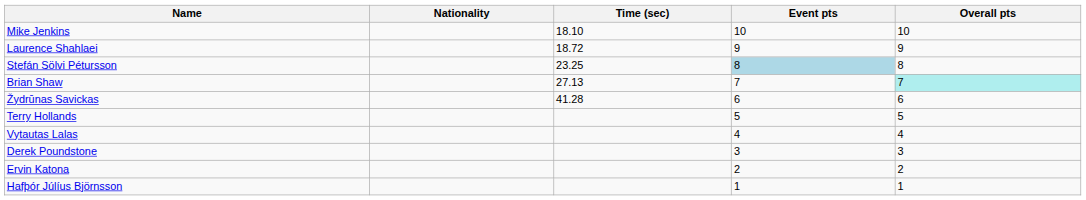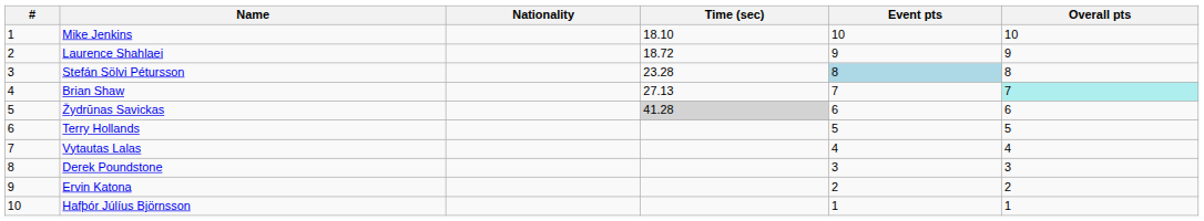+ column: # | 1 | 2 | 3 | 4 | 5 | 6 | 7 | 8 | 9 | 10
Stefán Sölvi Pétursson | Time (sec): 23.25 -> 23.28
Žydrūnas Savickas | Time (sec): no background -> lightgrey background
